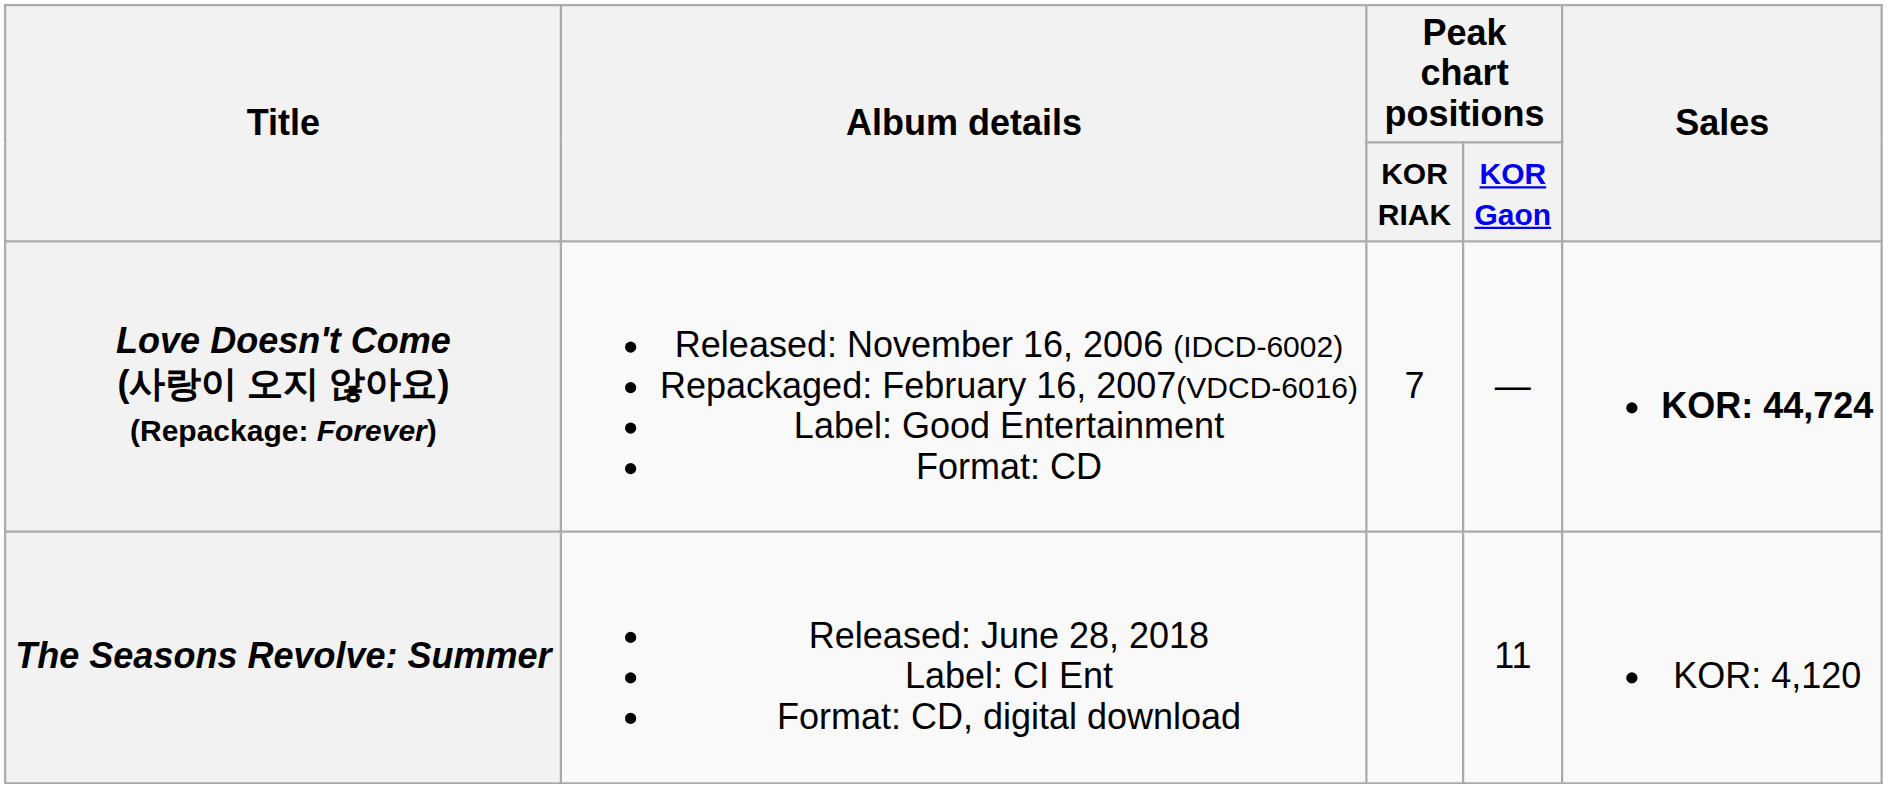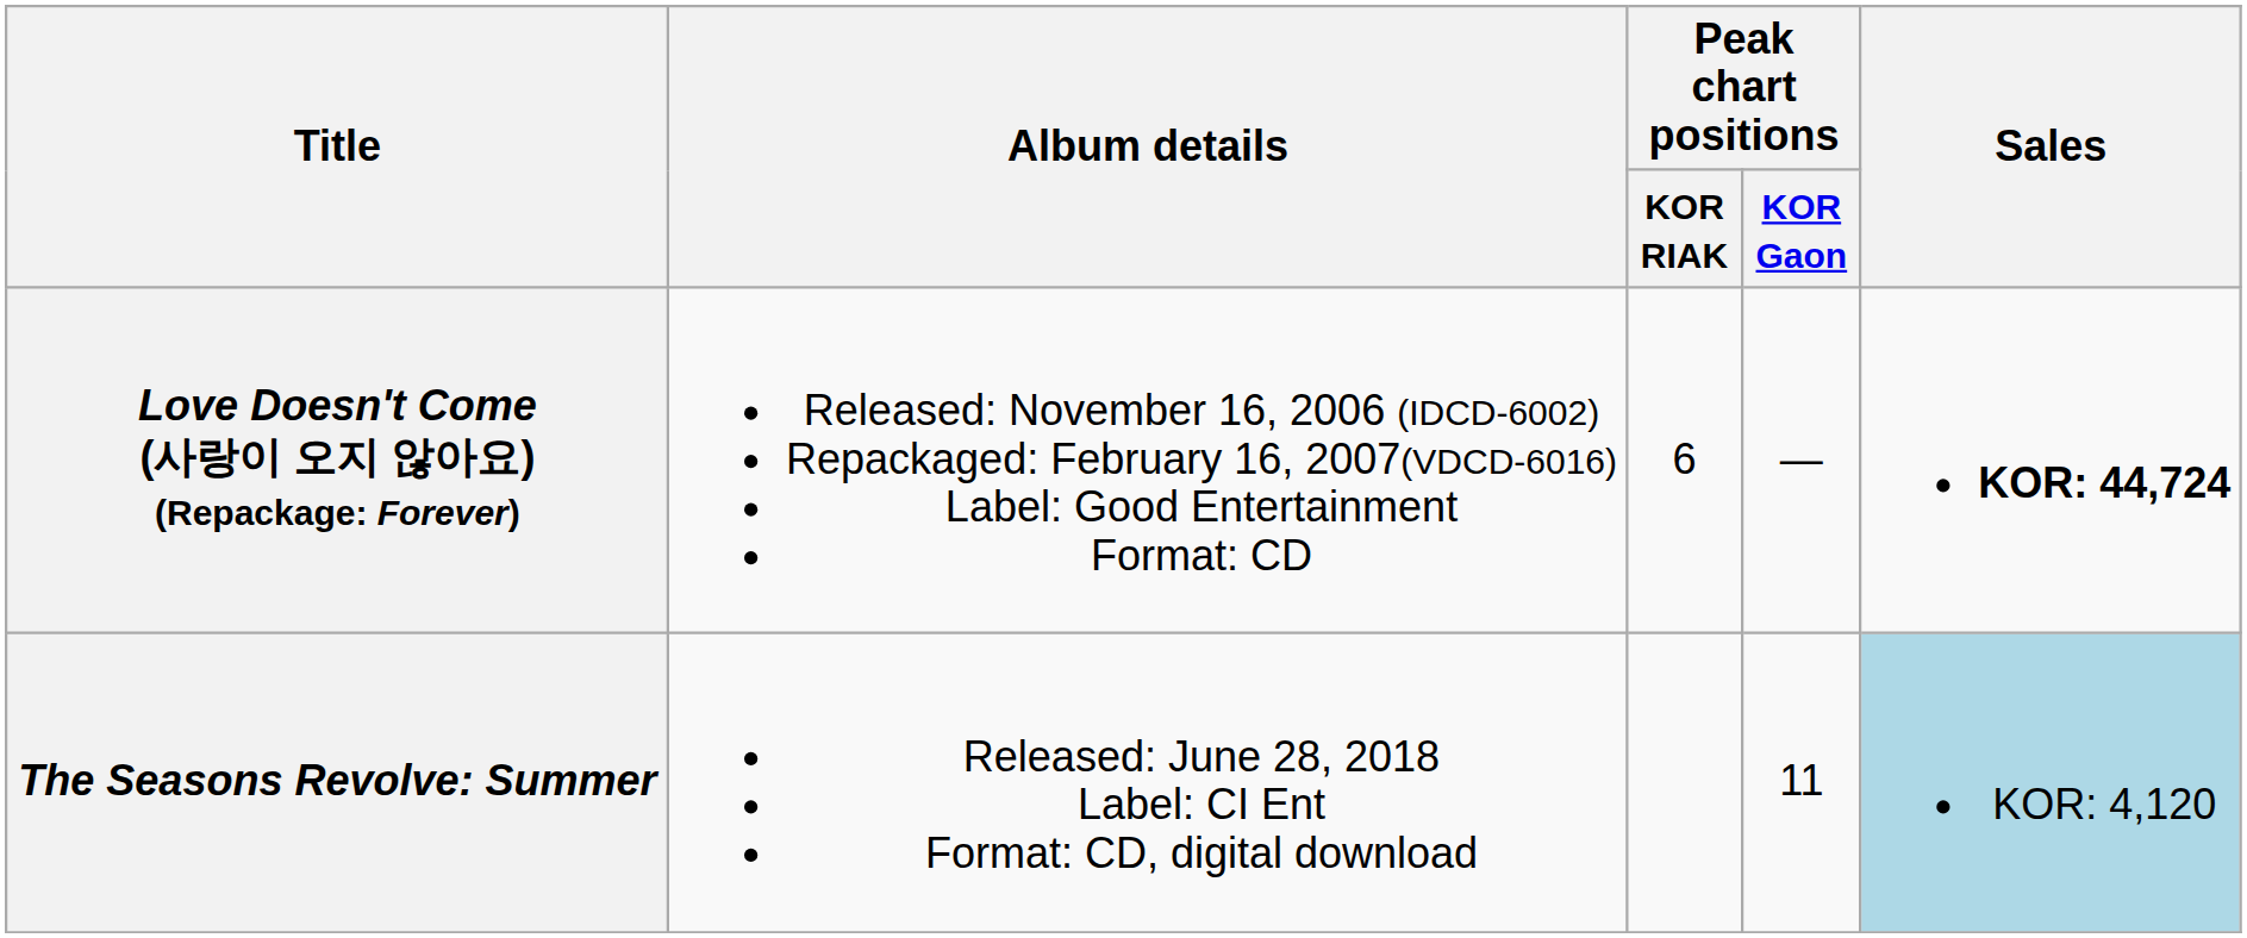Love Doesn't Come (사랑이 오지 않아요) (Repackage: Forever) | Peak chart positions / KOR RIAK: 7 -> 6
The Seasons Revolve: Summer | Sales: no background -> lightblue background
